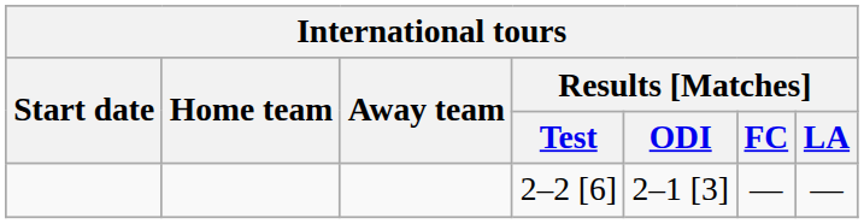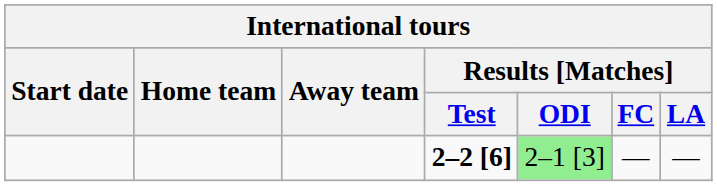row 4 | Results [Matches] / Test: normal -> bold
row 4 | Results [Matches] / ODI: no background -> lightgreen background
